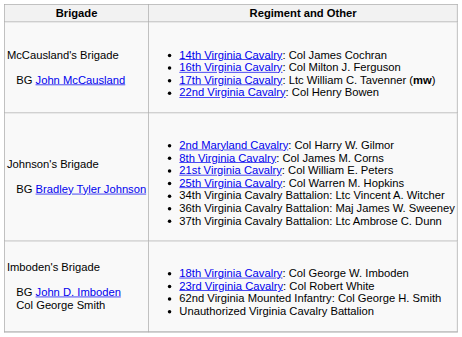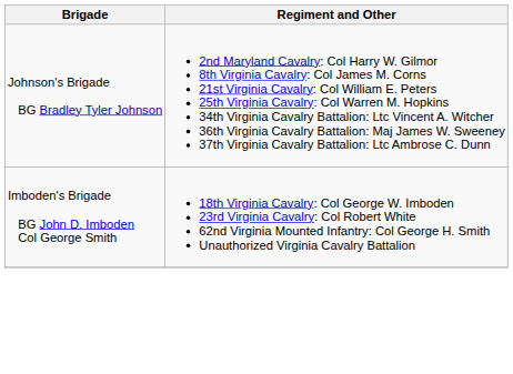- row: McCausland's Brigade BG John McCausland | 14th Virginia Cavalry: Col James Cochran 16th Virginia Cavalry: Col Milton J. Ferguson 17th Virginia Cavalry: Ltc William C. Tavenner (mw) 22nd Virginia Cavalry: Col Henry Bowen
